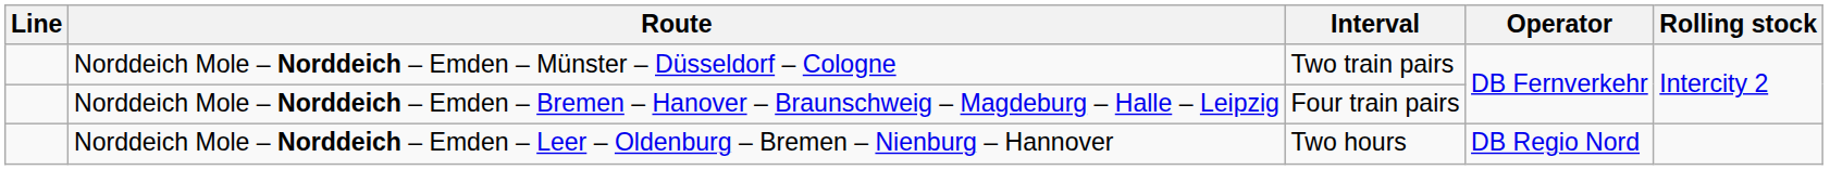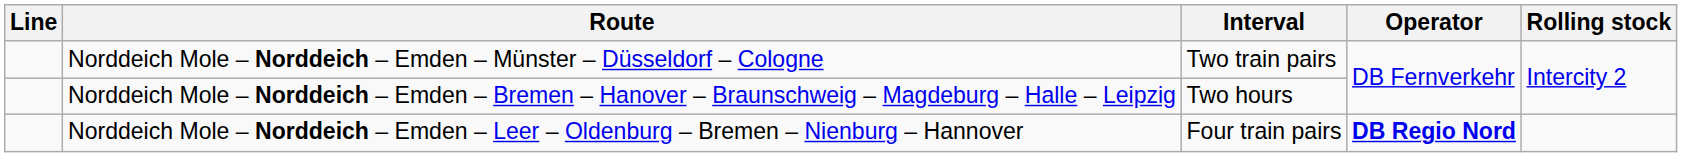row 3 | Interval: Four train pairs -> Two hours
row 4 | Interval: Two hours -> Four train pairs
row 4 | Operator: normal -> bold
